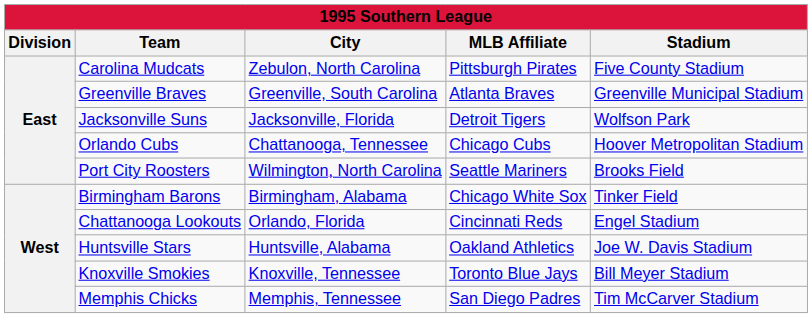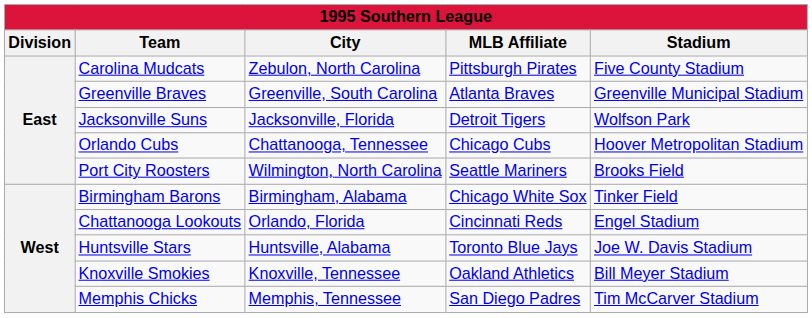Huntsville Stars | MLB Affiliate: Oakland Athletics -> Toronto Blue Jays
Knoxville Smokies | MLB Affiliate: Toronto Blue Jays -> Oakland Athletics
